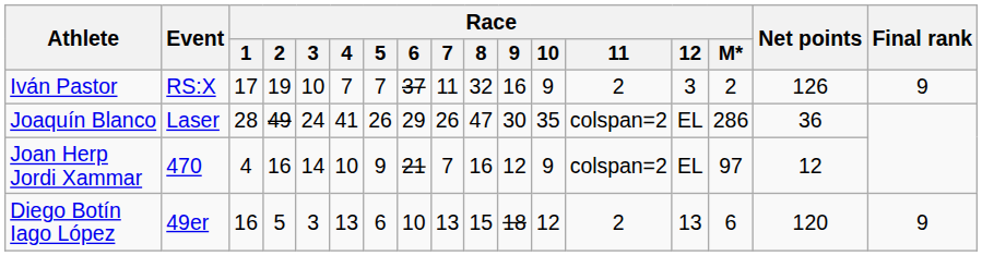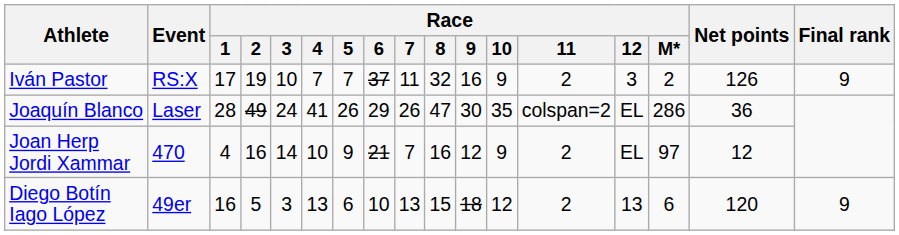Joan Herp Jordi Xammar | Race / 11: colspan=2 -> 2
